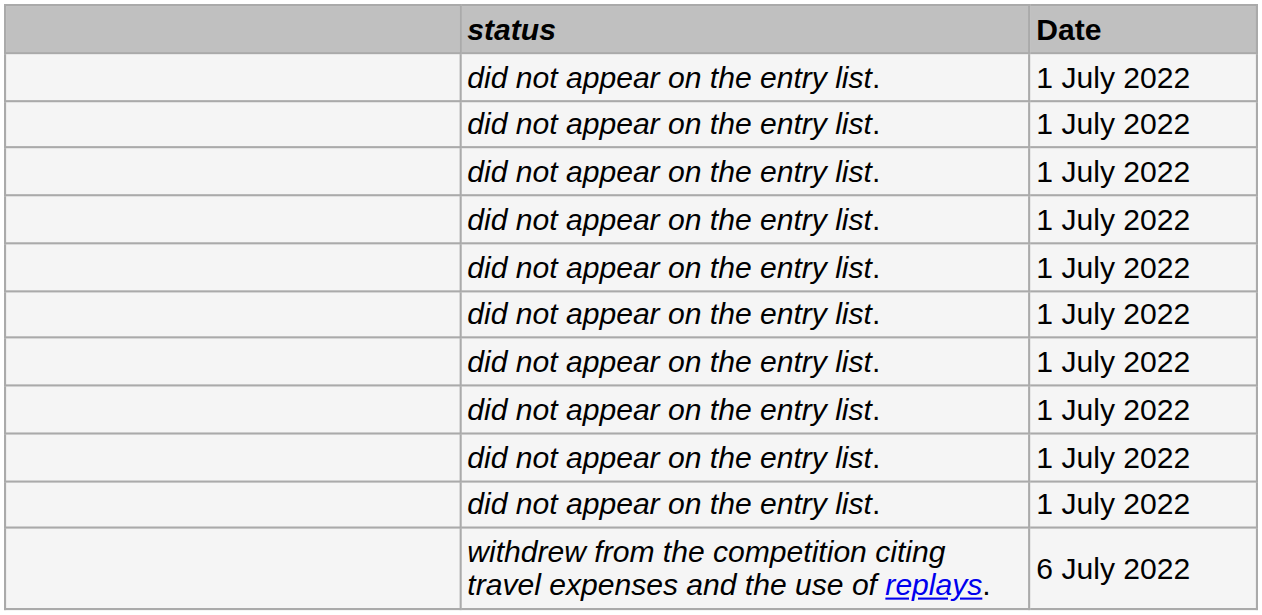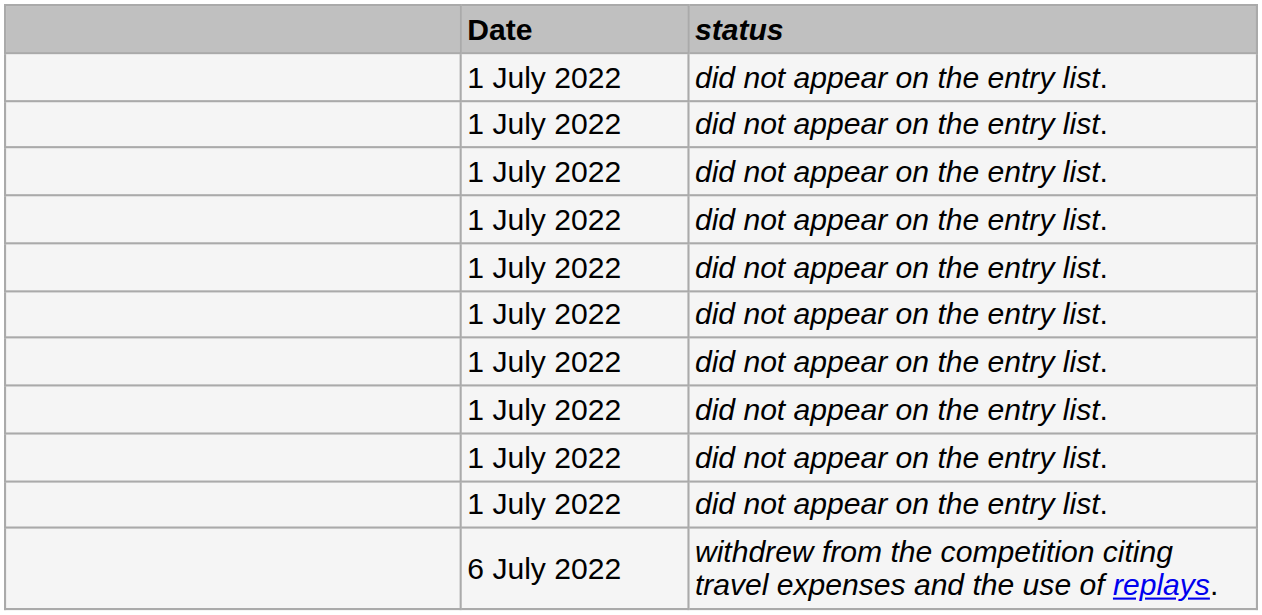columns swapped: status <-> Date
